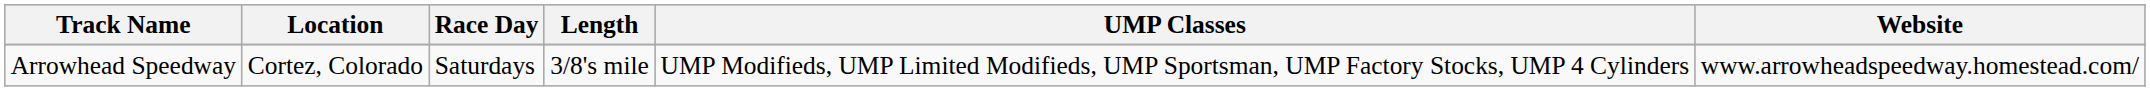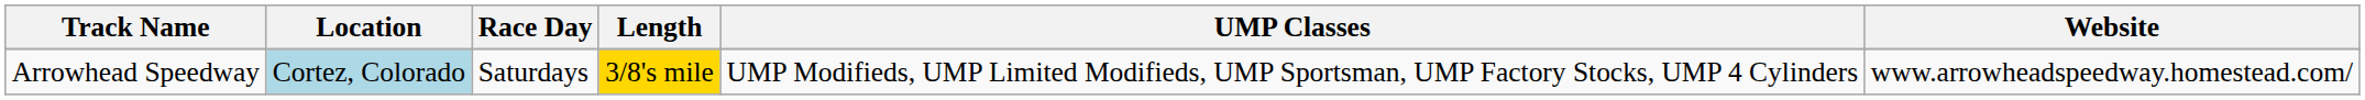Arrowhead Speedway | Location: no background -> lightblue background
Arrowhead Speedway | Length: no background -> gold background
